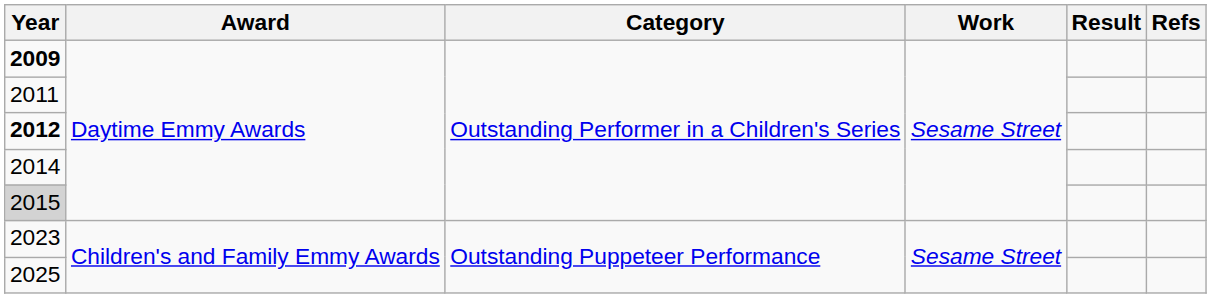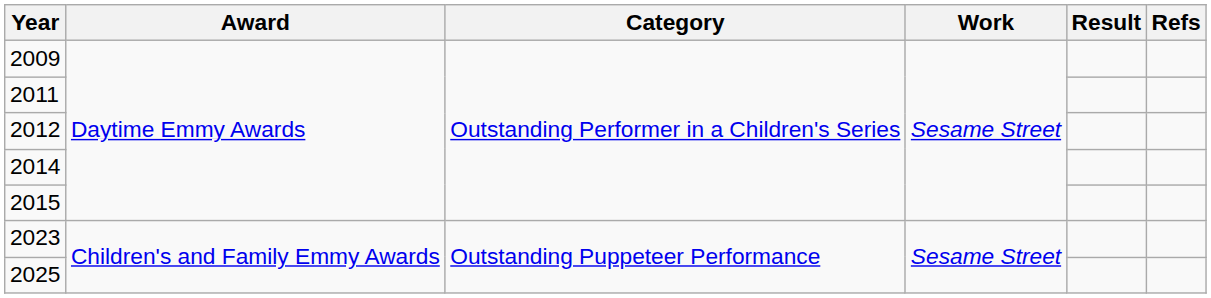2009 | Year: bold -> normal
2012 | Year: bold -> normal
2015 | Year: lightgrey background -> no background
